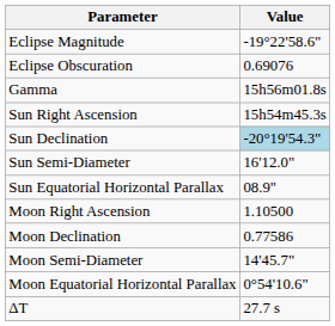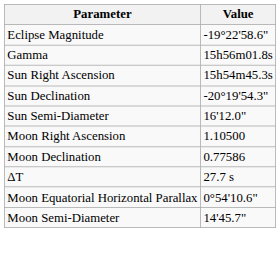- row: Eclipse Obscuration | 0.69076
Sun Declination | Value: lightblue background -> no background
- row: Sun Equatorial Horizontal Parallax | 08.9"
rows swapped: Moon Semi-Diameter <-> ΔT
